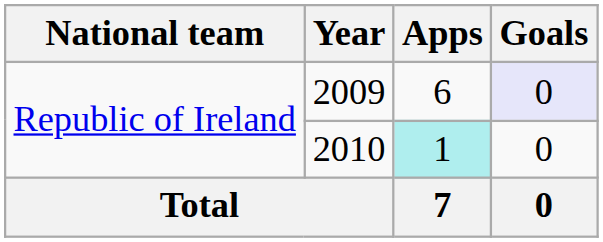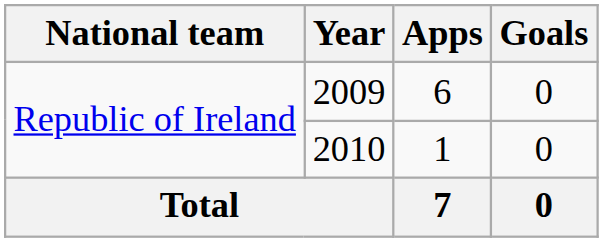2009 | Goals: lavender background -> no background
2010 | Apps: paleturquoise background -> no background
